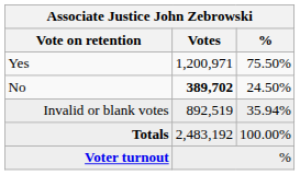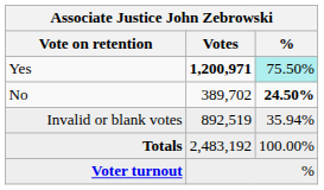Yes | Votes: normal -> bold
Yes | %: no background -> paleturquoise background
No | Votes: bold -> normal
No | %: normal -> bold
